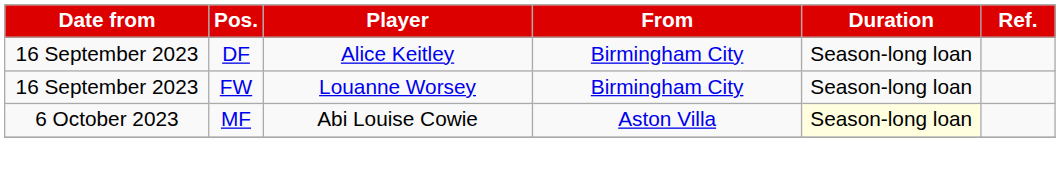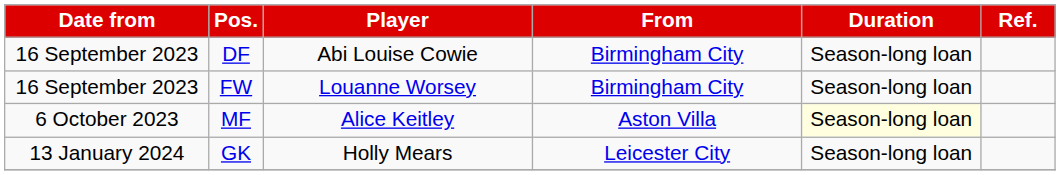DF | Player: Alice Keitley -> Abi Louise Cowie
MF | Player: Abi Louise Cowie -> Alice Keitley
+ row: 13 January 2024 | GK | Holly Mears | Leicester City | Season-long loan
